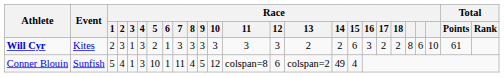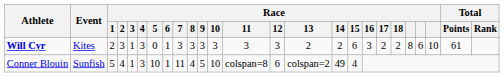Will Cyr | Race / 5: 2 -> 0
Conner Blouin | Race / 10: 12 -> 10
